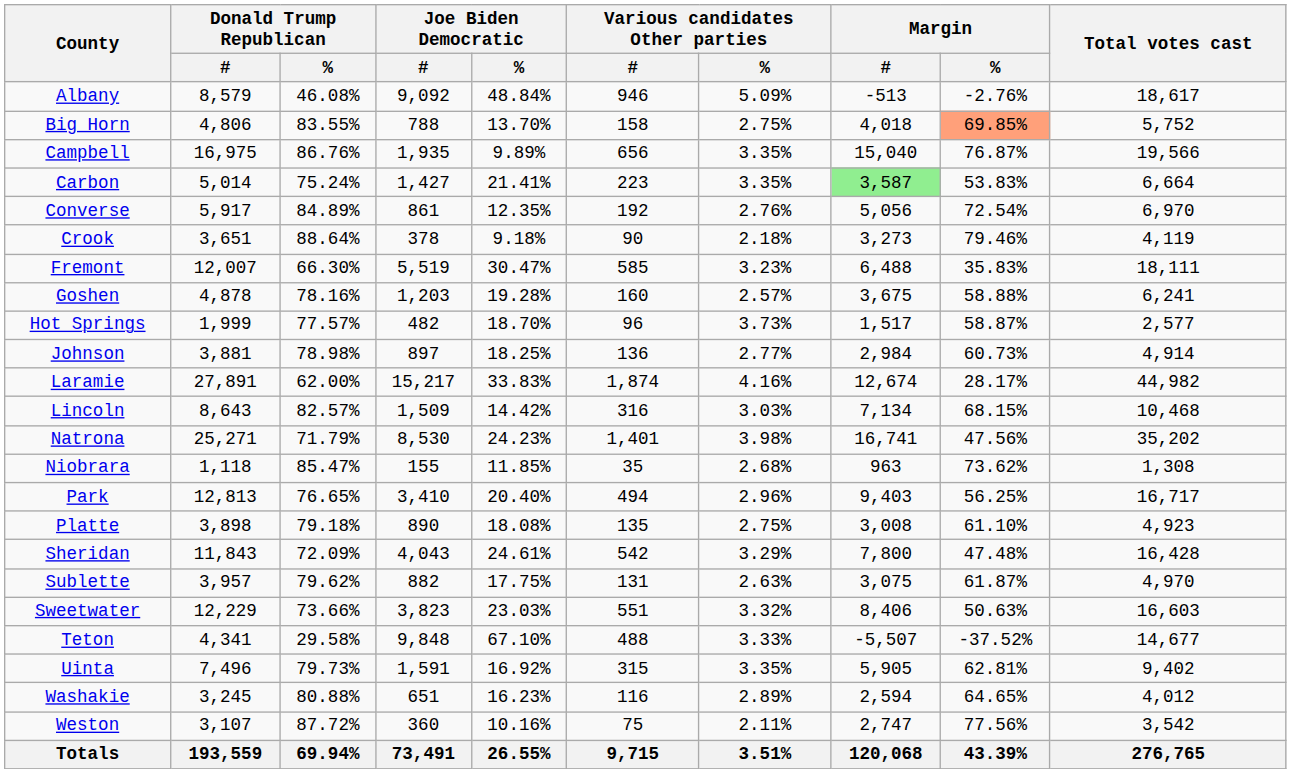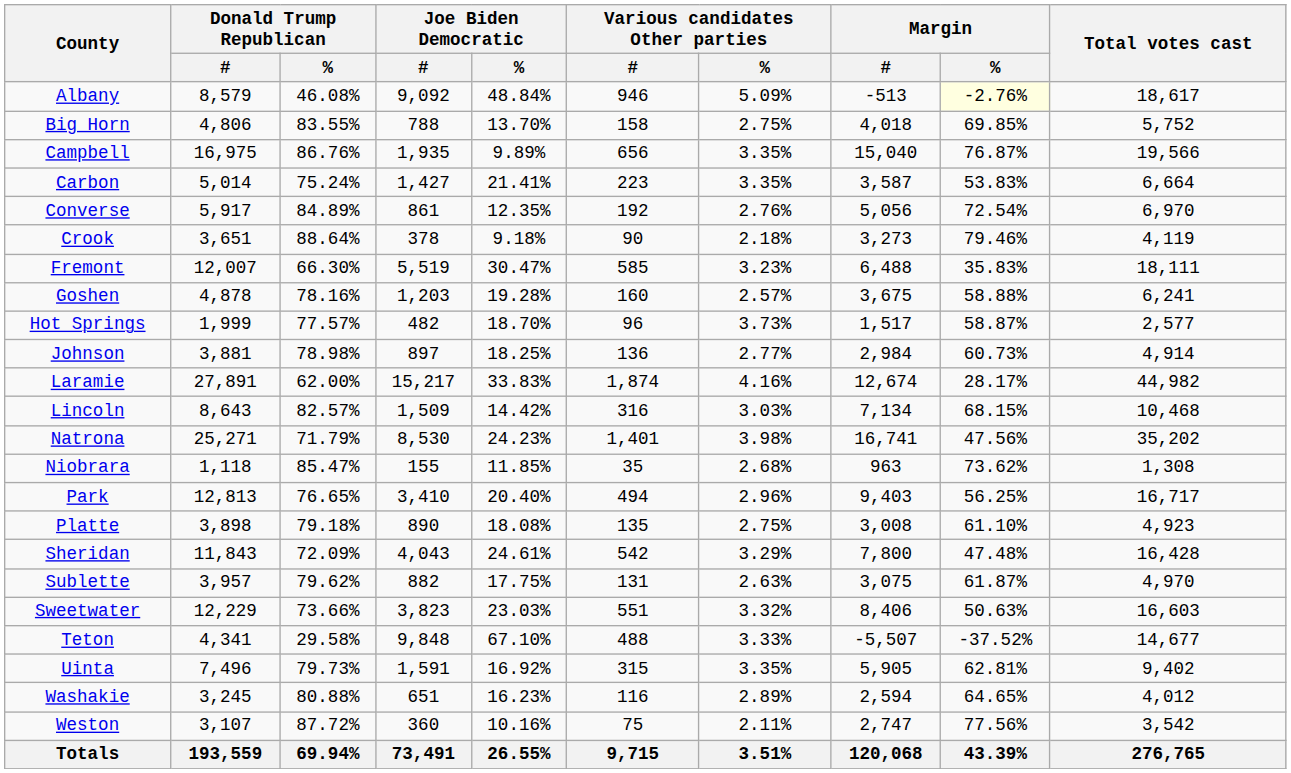Albany | Margin / %: no background -> lightyellow background
Big Horn | Margin / %: lightsalmon background -> no background
Carbon | Margin / #: lightgreen background -> no background
